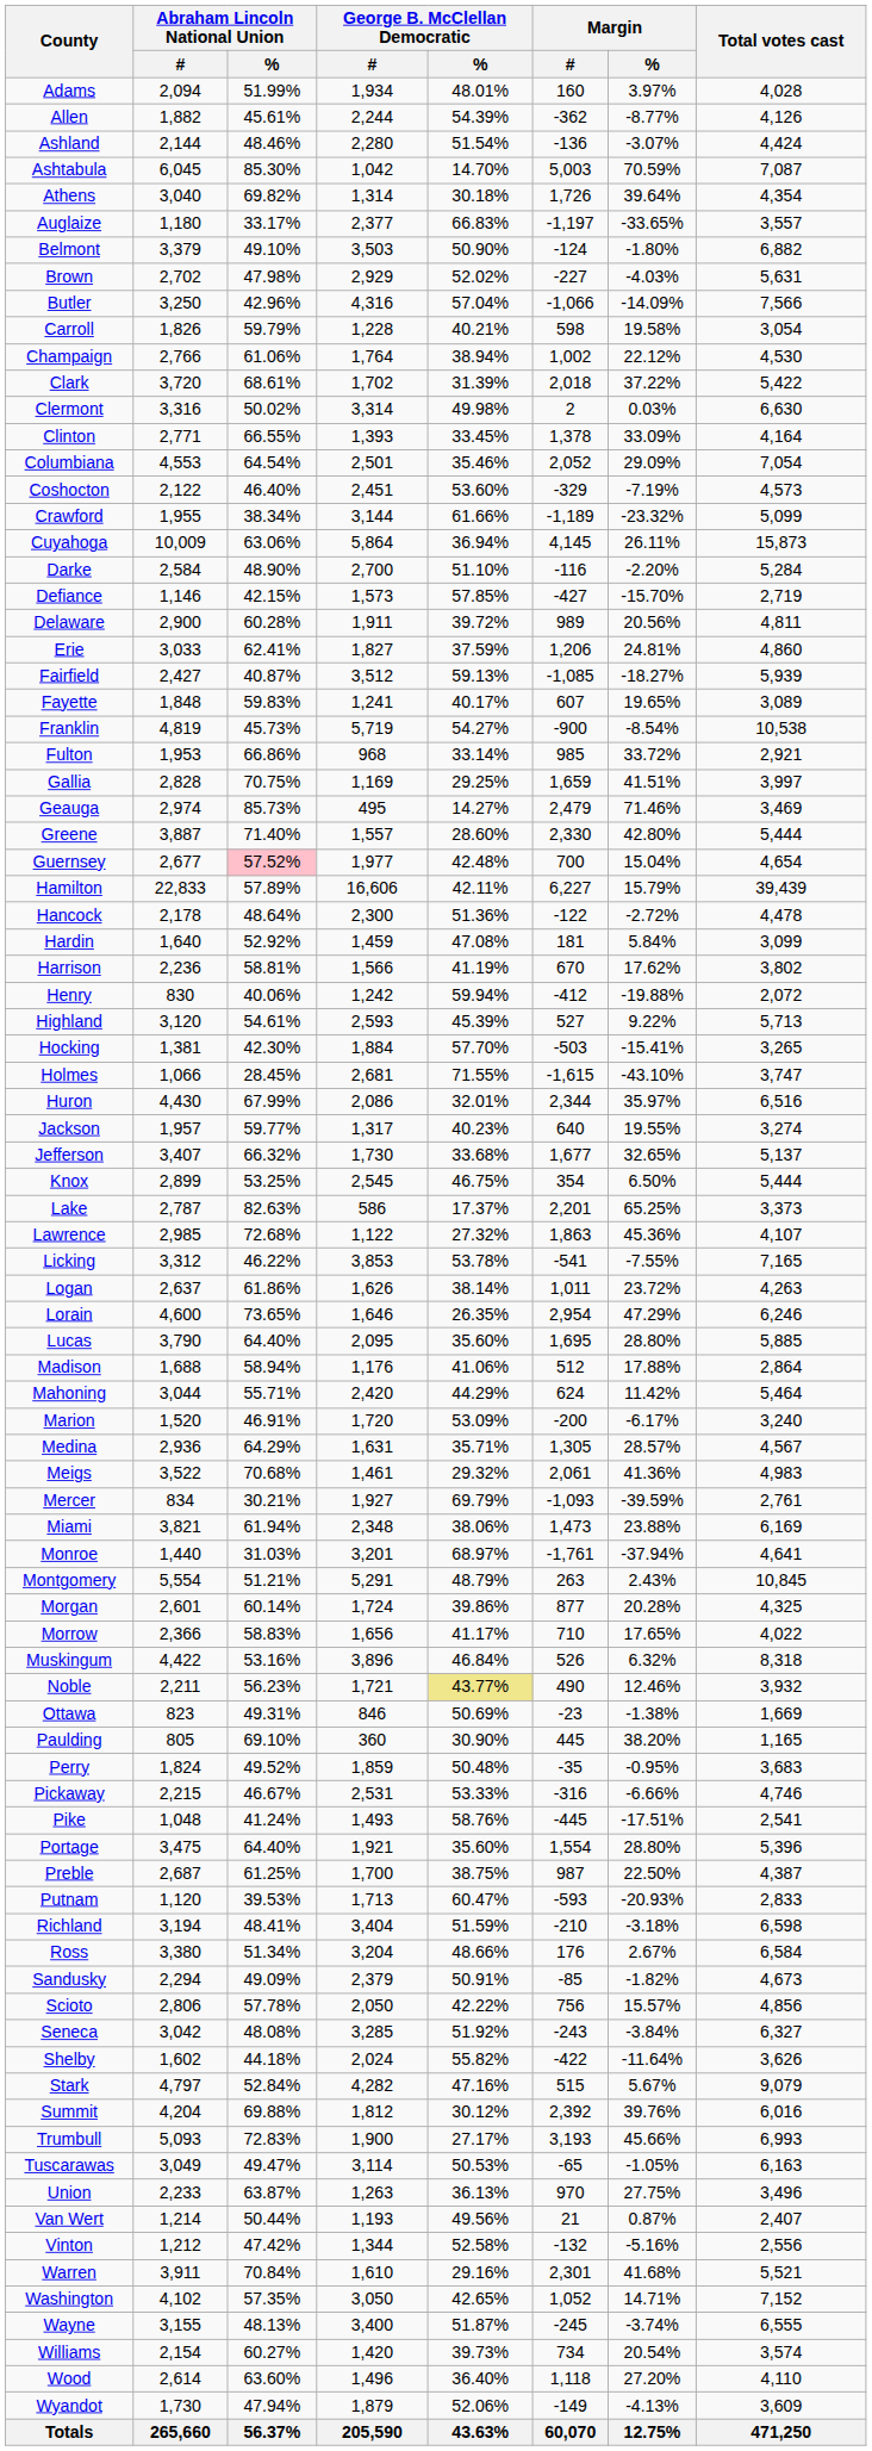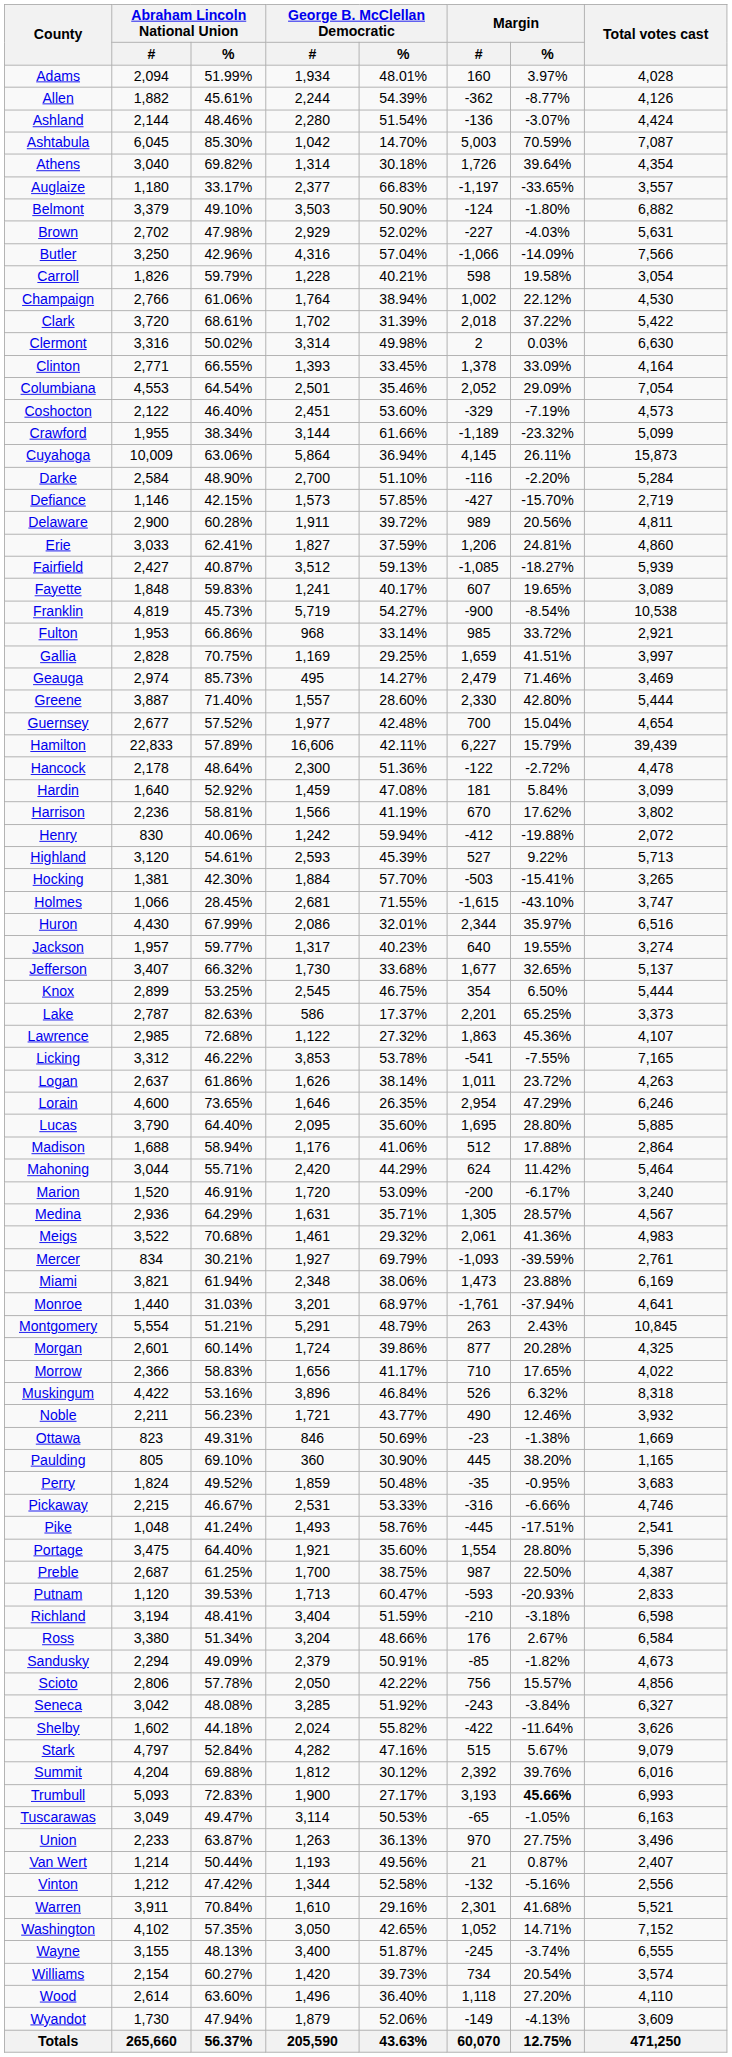Guernsey | Abraham Lincoln National Union / %: pink background -> no background
Noble | George B. McClellan Democratic / %: khaki background -> no background
Trumbull | Margin / %: normal -> bold
